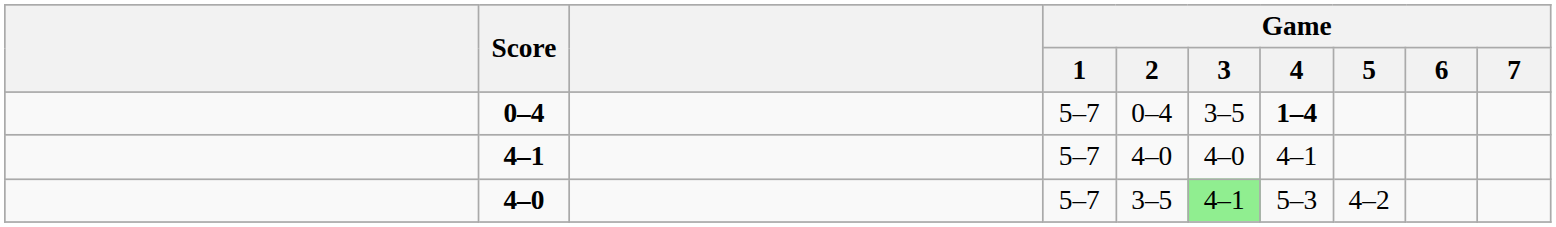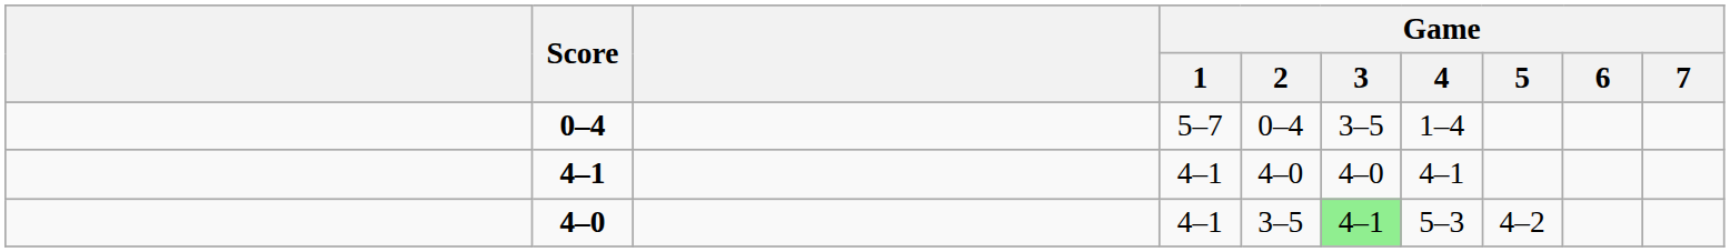row 3 | Game / 4: bold -> normal
row 4 | Game / 1: 5–7 -> 4–1
row 5 | Game / 1: 5–7 -> 4–1
